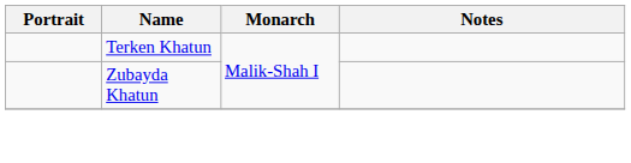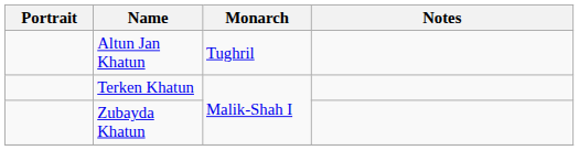+ row: Altun Jan Khatun | Tughril
